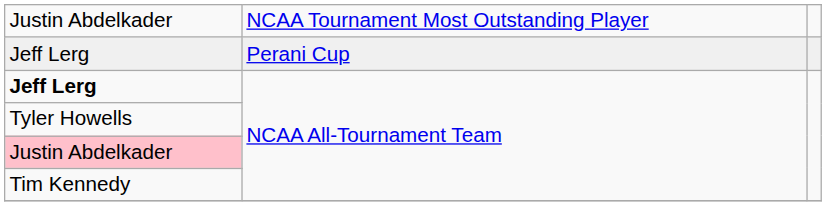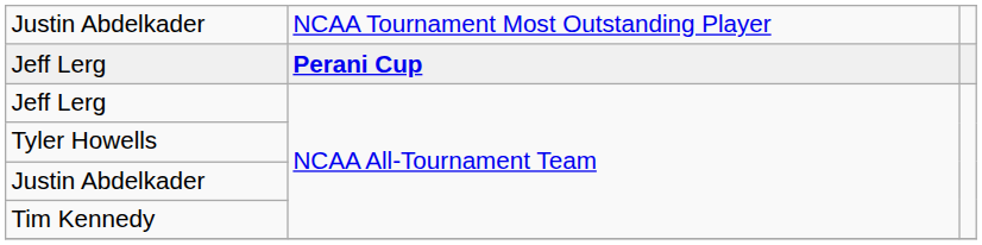Jeff Lerg / Perani Cup | column 2: normal -> bold
Jeff Lerg / NCAA All-Tournament Team | column 1: bold -> normal
Justin Abdelkader / NCAA All-Tournament Team | column 1: pink background -> no background
